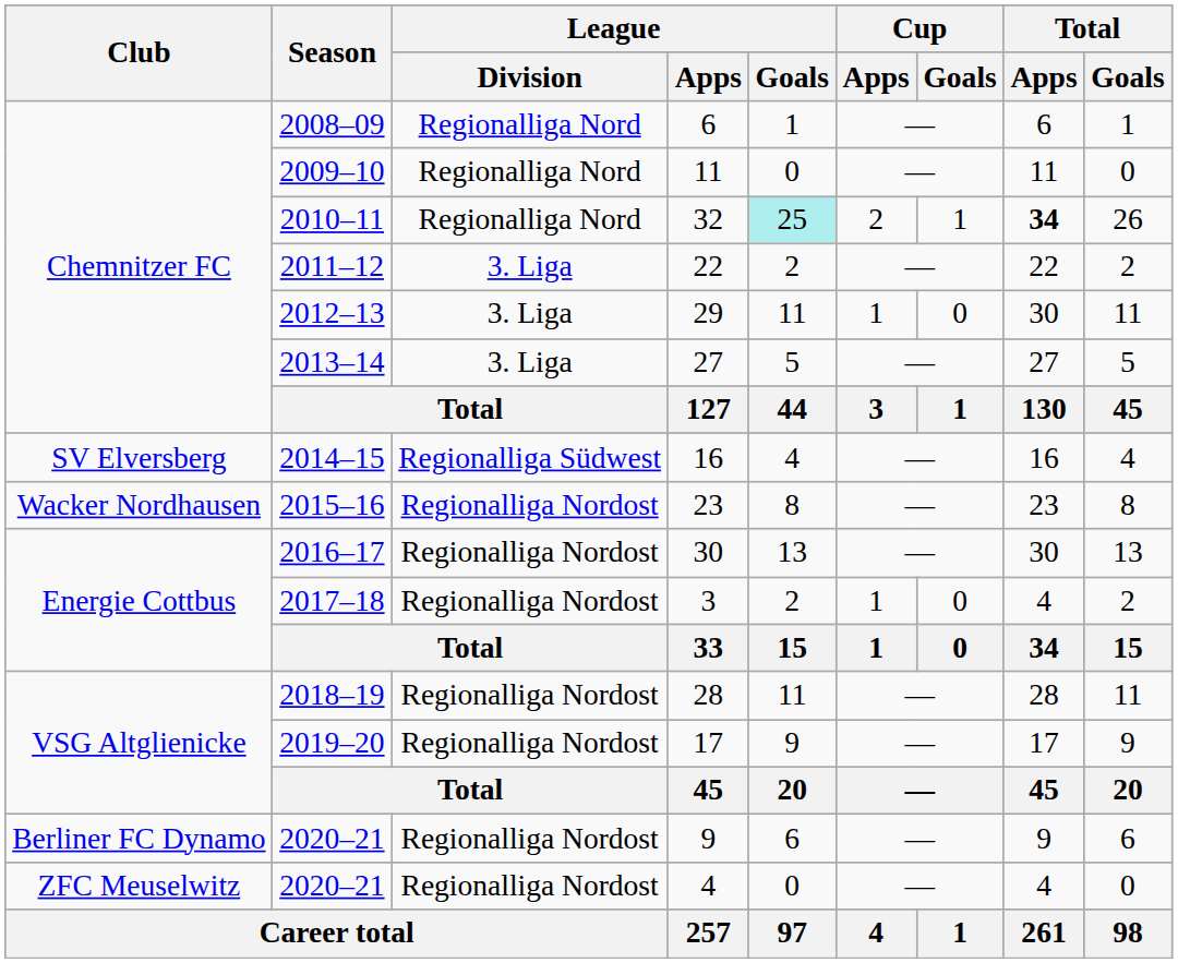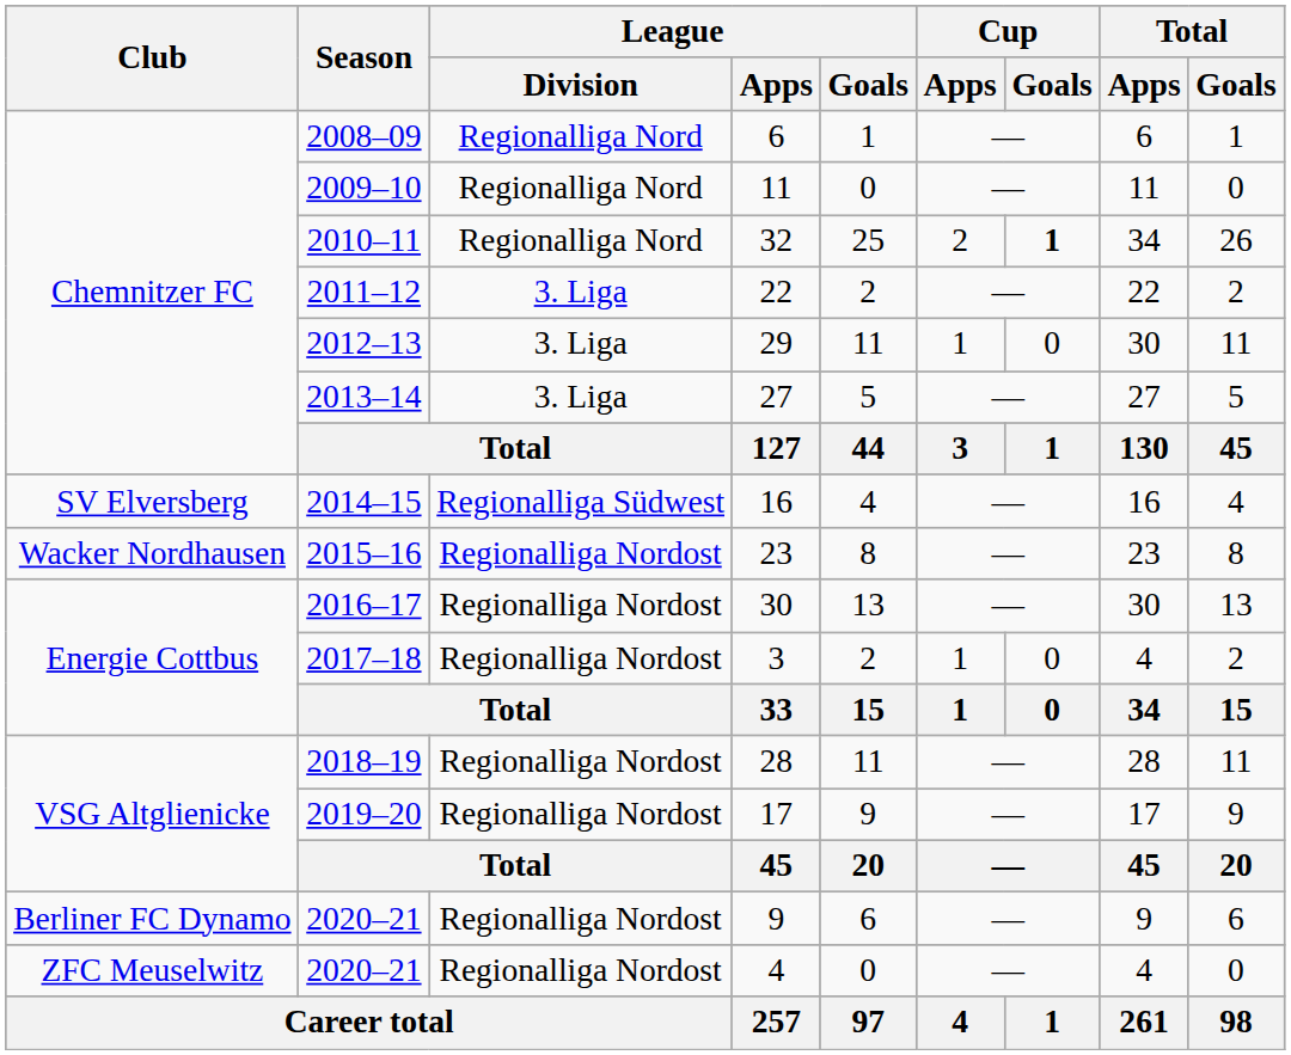32 | League / Goals: paleturquoise background -> no background
32 | Cup / Goals: normal -> bold
32 | Total / Apps: bold -> normal
